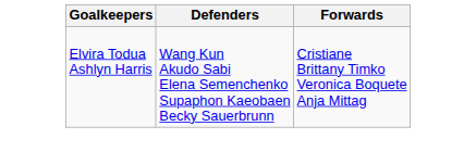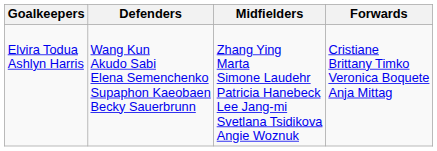+ column: Midfielders | Zhang Ying Marta Simone Laudehr Patricia Hanebeck Lee Jang-mi Svetlana Tsidikova Angie Woznuk
